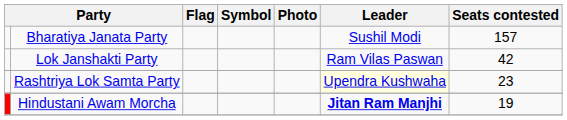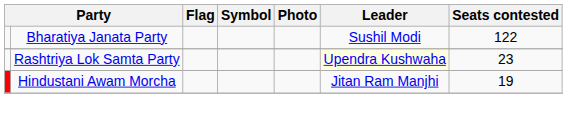Bharatiya Janata Party | Seats contested: 157 -> 122
- row: Lok Janshakti Party | Ram Vilas Paswan | 42
Hindustani Awam Morcha | Leader: bold -> normal
